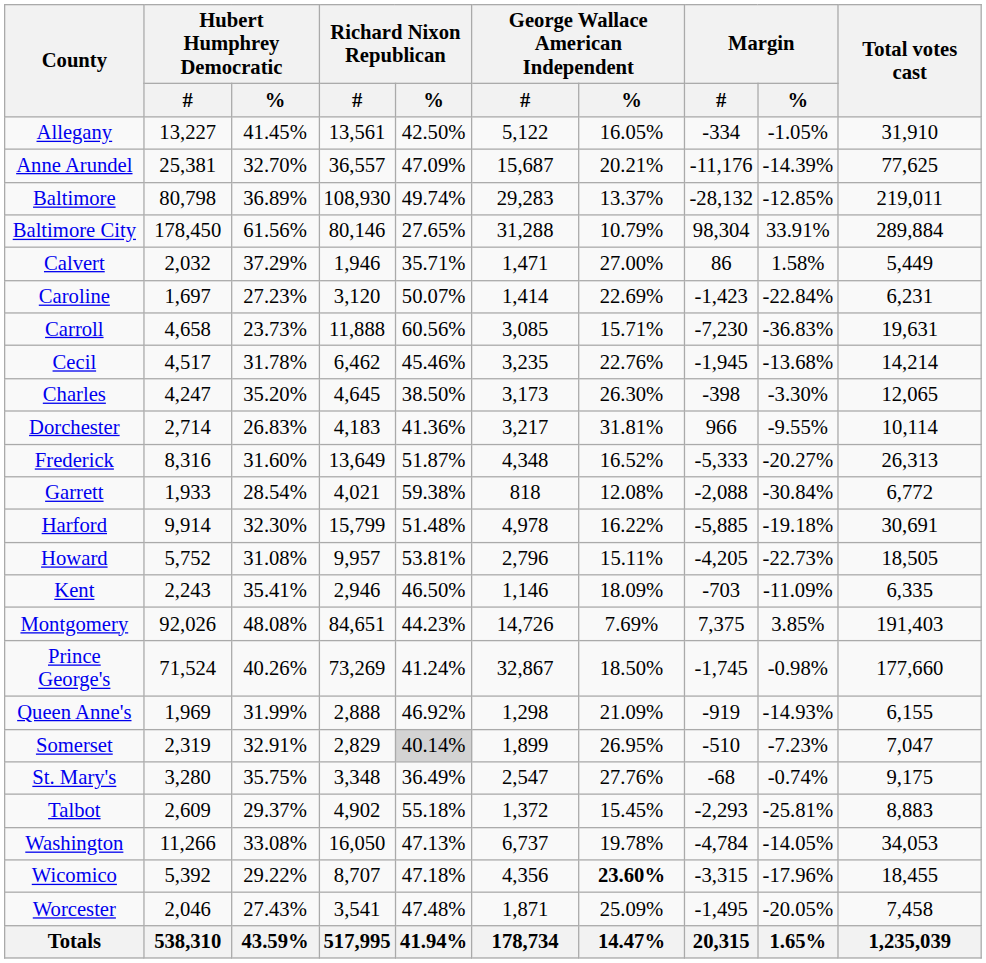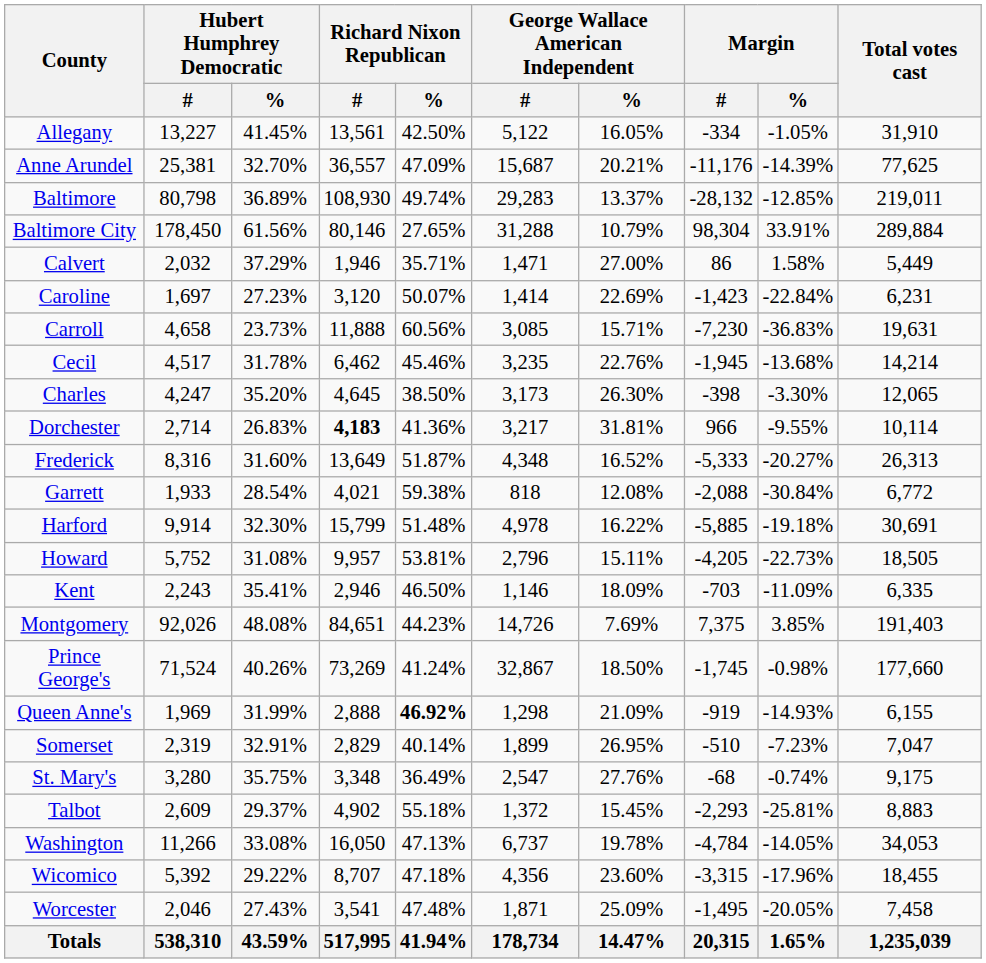Dorchester | Richard Nixon Republican / #: normal -> bold
Queen Anne's | Richard Nixon Republican / %: normal -> bold
Somerset | Richard Nixon Republican / %: lightgrey background -> no background
Wicomico | George Wallace American Independent / %: bold -> normal
